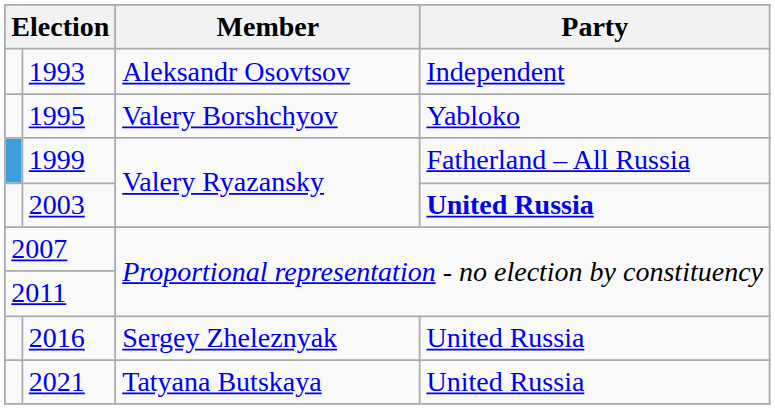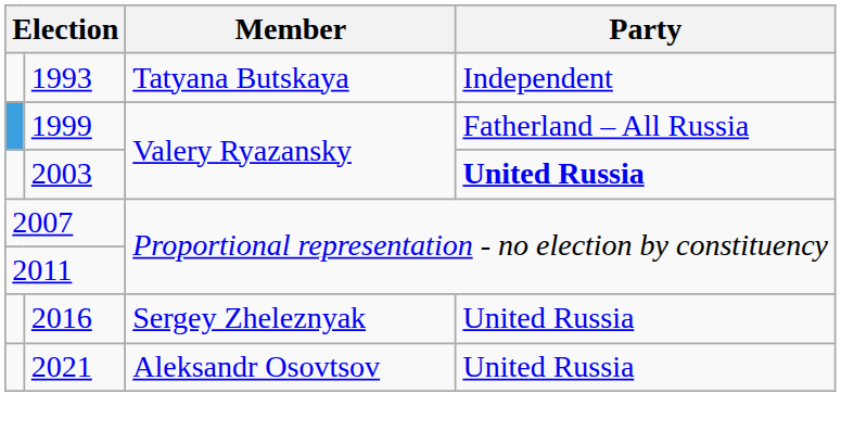1993 | Member: Aleksandr Osovtsov -> Tatyana Butskaya
- row: 1995 | Valery Borshchyov | Yabloko
2021 | Member: Tatyana Butskaya -> Aleksandr Osovtsov
